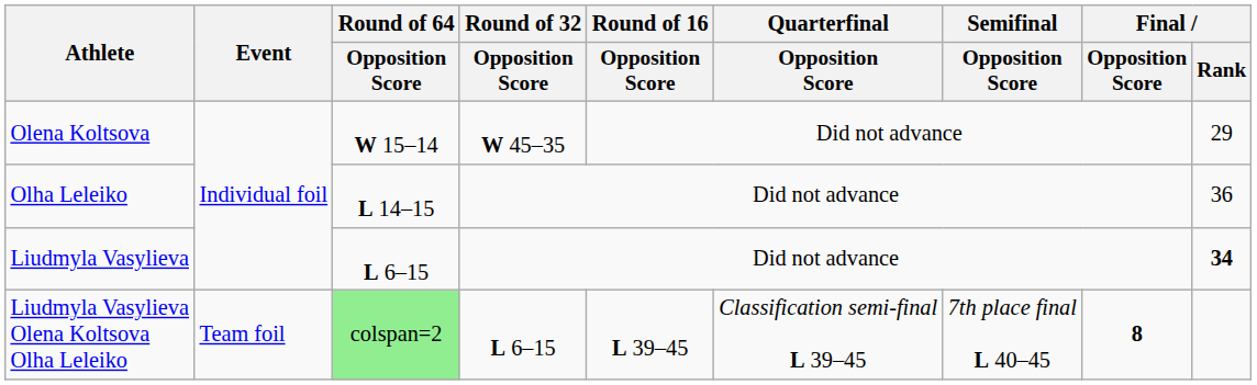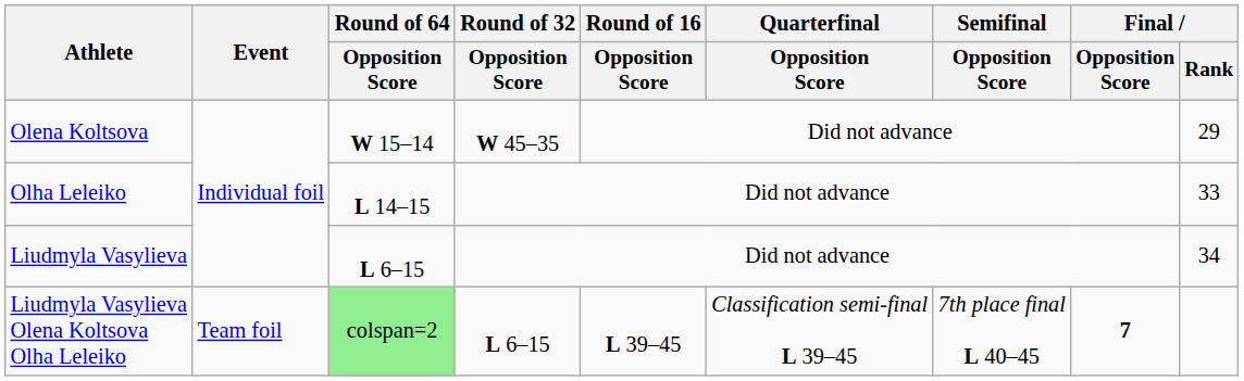Olha Leleiko | Final / Rank: 36 -> 33
Liudmyla Vasylieva | Final / Rank: bold -> normal
Liudmyla Vasylieva Olena Koltsova Olha Leleiko | Final / Opposition Score: 8 -> 7
